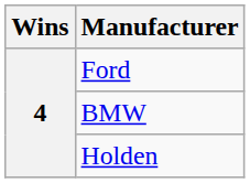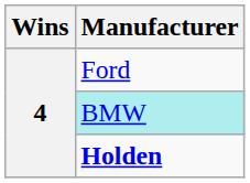BMW | Manufacturer: no background -> paleturquoise background
Holden | Manufacturer: normal -> bold
